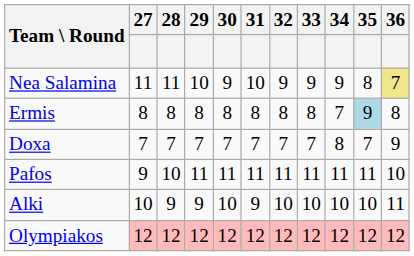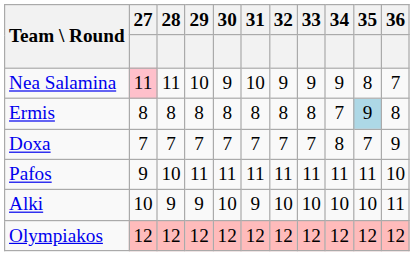Nea Salamina | 27: no background -> pink background
Nea Salamina | 36: khaki background -> no background
